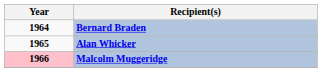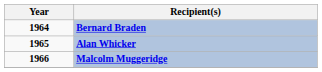Malcolm Muggeridge | Year: pink background -> no background
